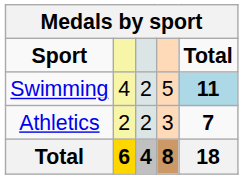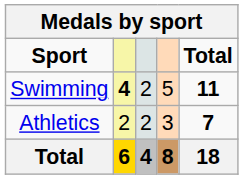Swimming | column 2: normal -> bold
Swimming | Total: lightblue background -> no background
